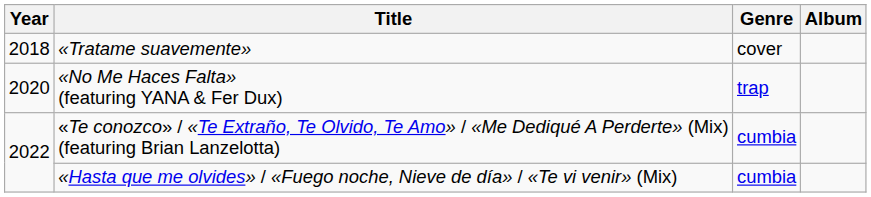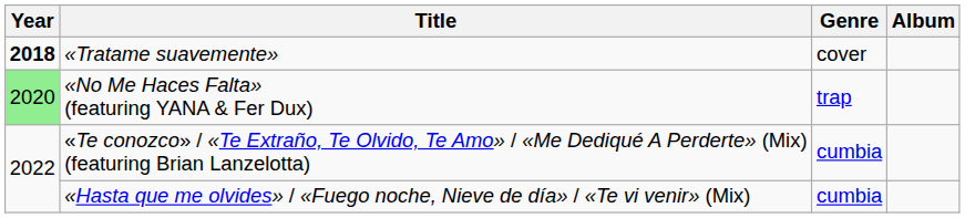«Tratame suavemente» | Year: normal -> bold
«No Me Haces Falta» (featuring YANA & Fer Dux) | Year: no background -> lightgreen background
